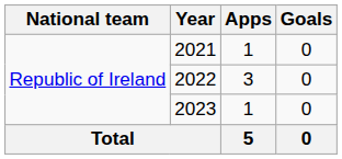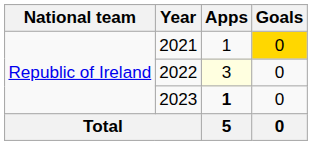2021 | Goals: no background -> gold background
2022 | Apps: no background -> lightyellow background
2023 | Apps: normal -> bold
